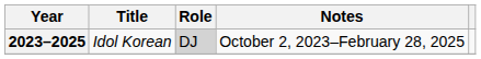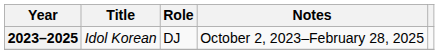2023–2025 | Role: lightgrey background -> no background
